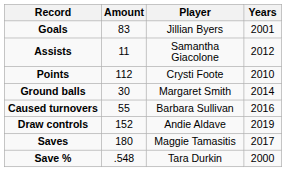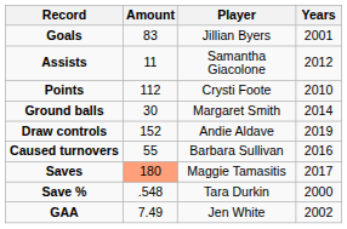rows swapped: Draw controls <-> Caused turnovers
Saves | Amount: no background -> lightsalmon background
+ row: GAA | 7.49 | Jen White | 2002
